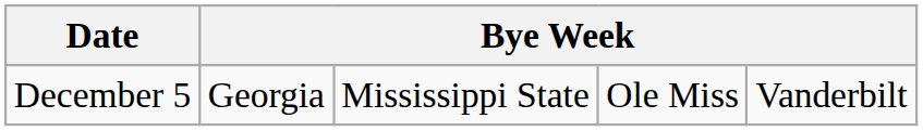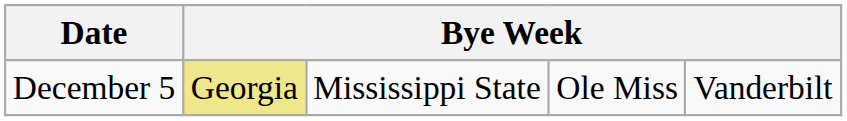December 5 | column 2: no background -> khaki background
